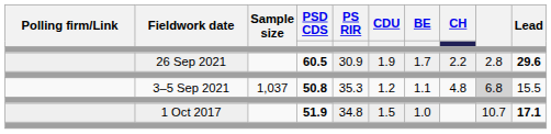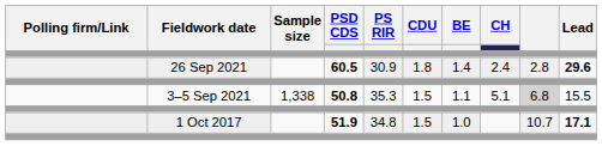26 Sep 2021 | CDU: 1.9 -> 1.8
26 Sep 2021 | BE: 1.7 -> 1.4
26 Sep 2021 | CH: 2.2 -> 2.4
3–5 Sep 2021 | Sample size: 1,037 -> 1,338
3–5 Sep 2021 | CDU: 1.2 -> 1.5
3–5 Sep 2021 | CH: 4.8 -> 5.1
